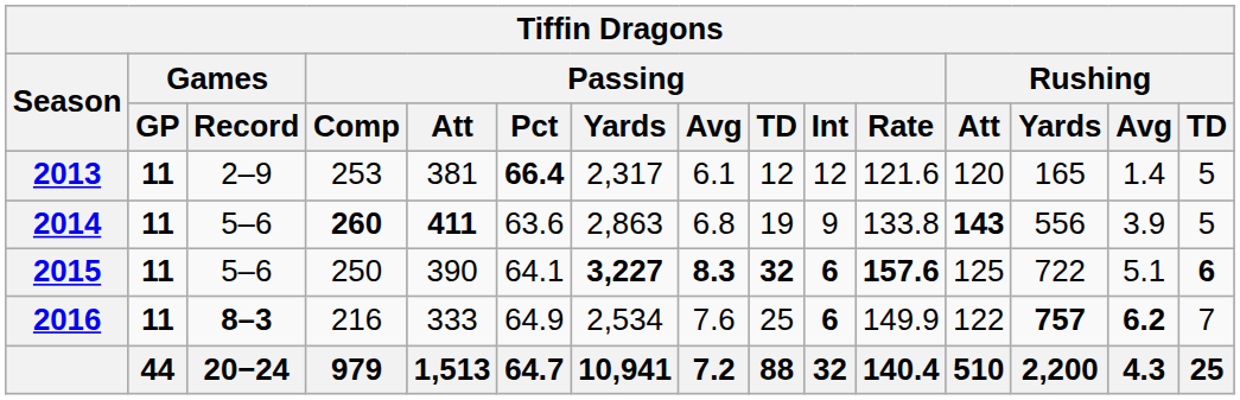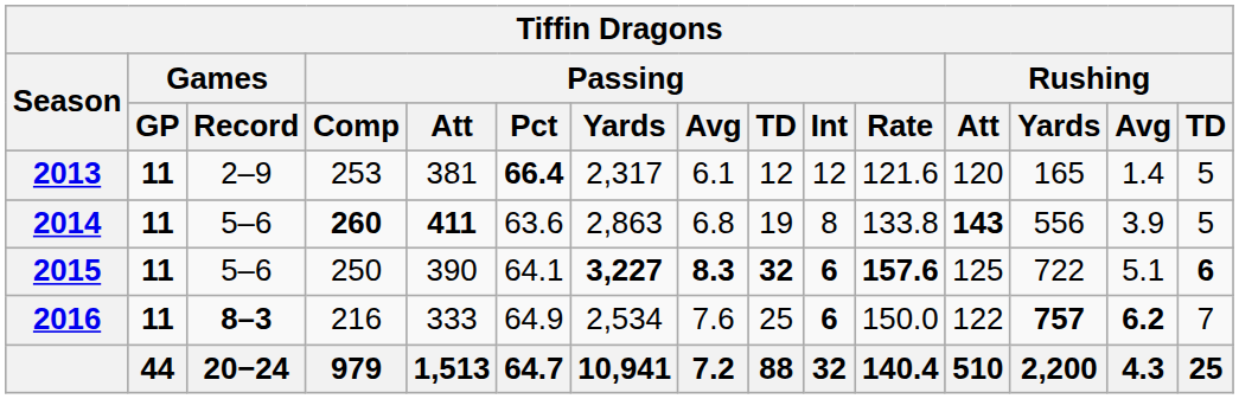2014 | Passing / Int: 9 -> 8
2016 | Passing / Rate: 149.9 -> 150.0
